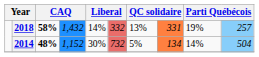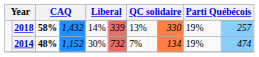2018 | column 6: 332 -> 339
2018 | column 8: 331 -> 330
2014 | column 7: 5% -> 7%
2014 | column 9: 14% -> 19%
2014 | column 10: 504 -> 474
